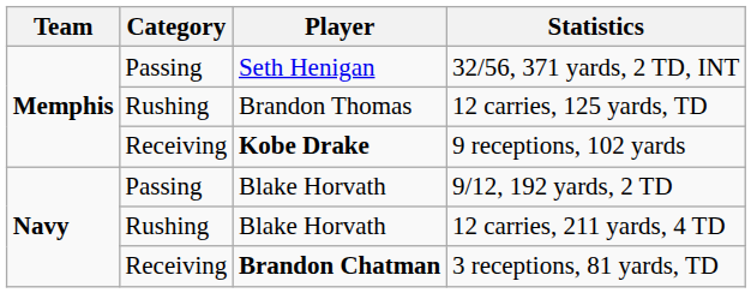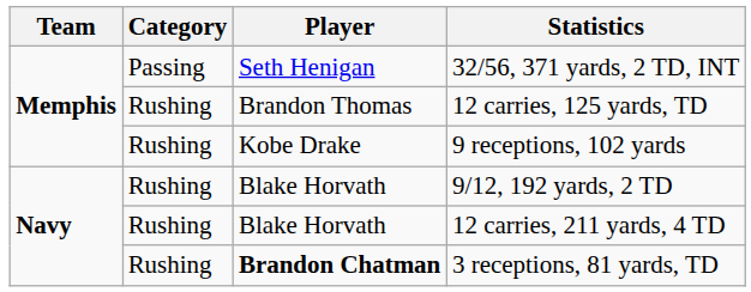9 receptions, 102 yards | Category: Receiving -> Rushing
9 receptions, 102 yards | Player: bold -> normal
9/12, 192 yards, 2 TD | Category: Passing -> Rushing
3 receptions, 81 yards, TD | Category: Receiving -> Rushing
